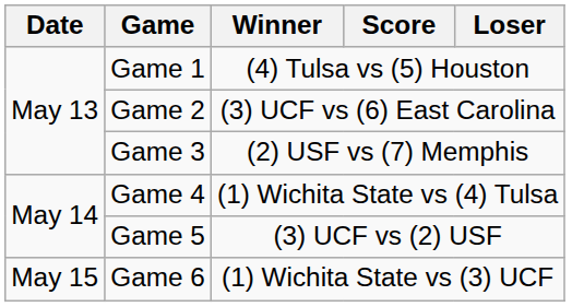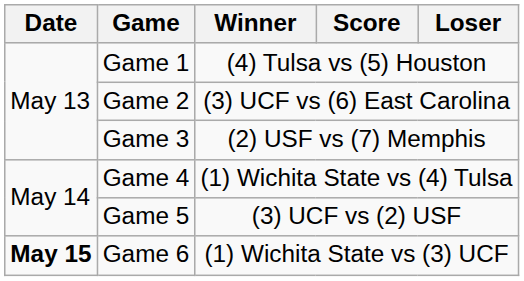Game 6 | Date: normal -> bold
